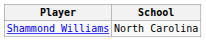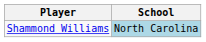Shammond Williams | School: no background -> lightblue background
